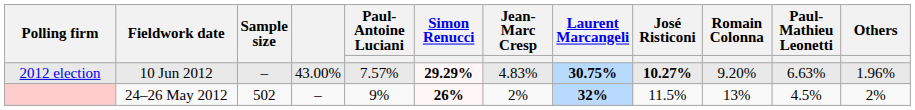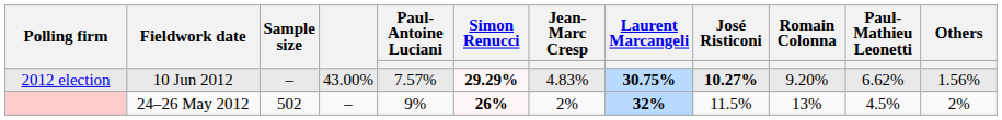2012 election | Paul-Mathieu Leonetti: 6.63% -> 6.62%
2012 election | Others: 1.96% -> 1.56%
